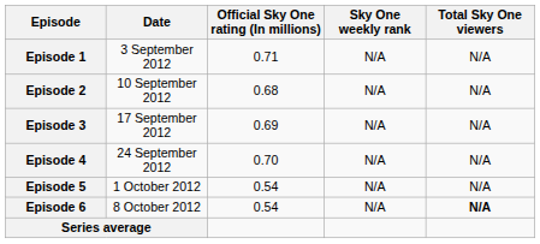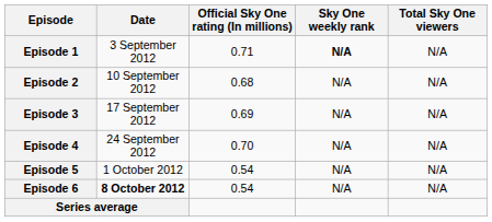Episode 1 | Sky One weekly rank: normal -> bold
Episode 6 | Date: normal -> bold
Episode 6 | Total Sky One viewers: bold -> normal
